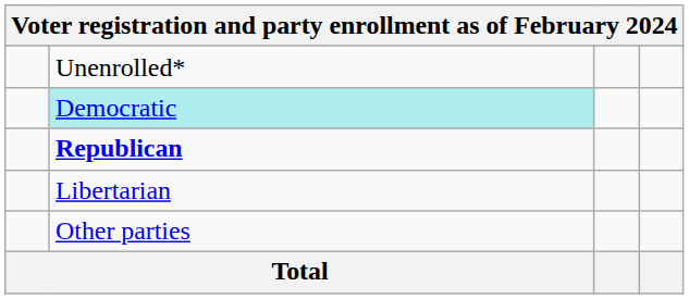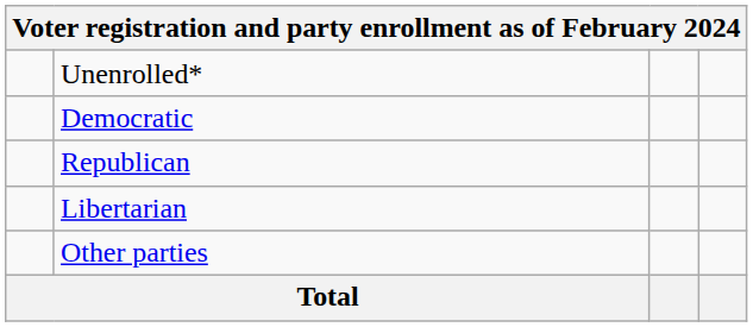Democratic | column 2: paleturquoise background -> no background
Republican | column 2: bold -> normal
